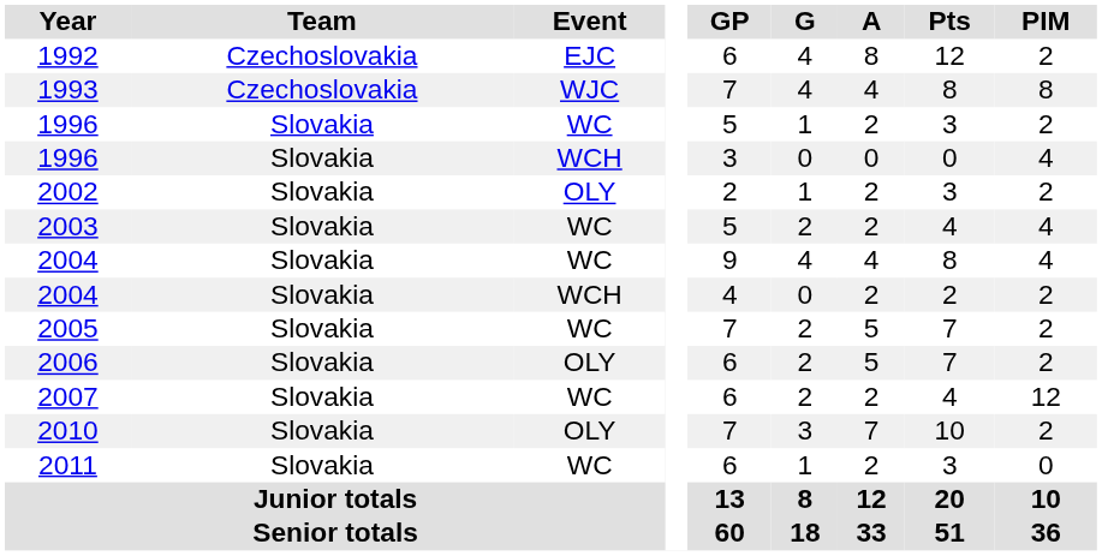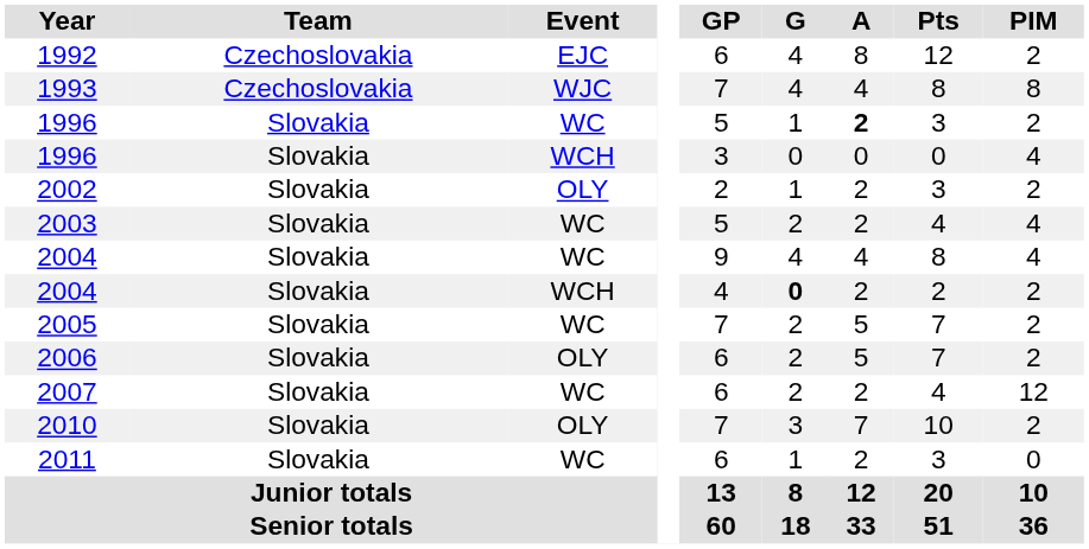1996 / WC | A: normal -> bold
2004 / WCH | G: normal -> bold
